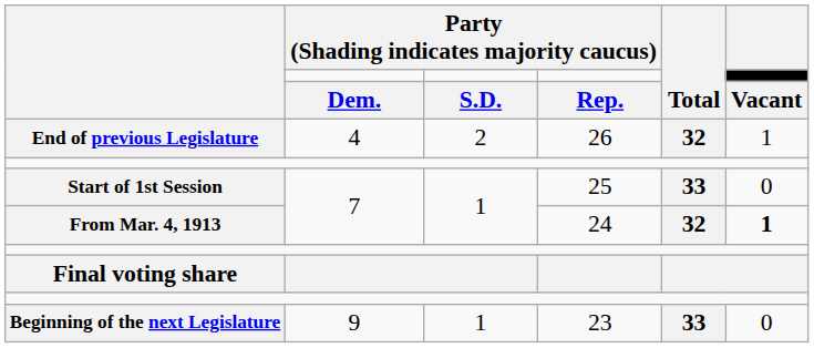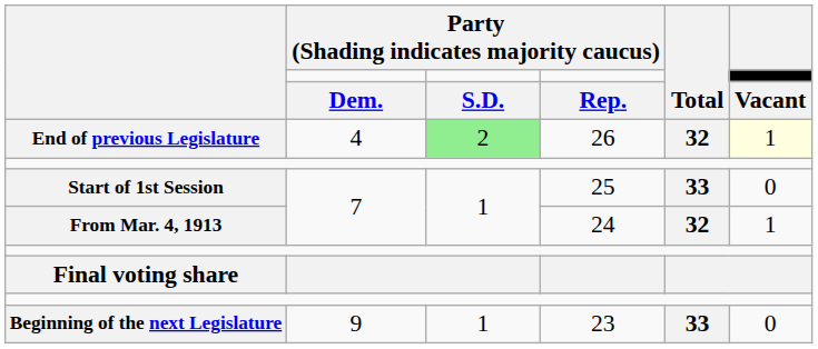End of previous Legislature | column 3: no background -> lightgreen background
End of previous Legislature | column 6: no background -> lightyellow background
From Mar. 4, 1913 | column 6: bold -> normal
